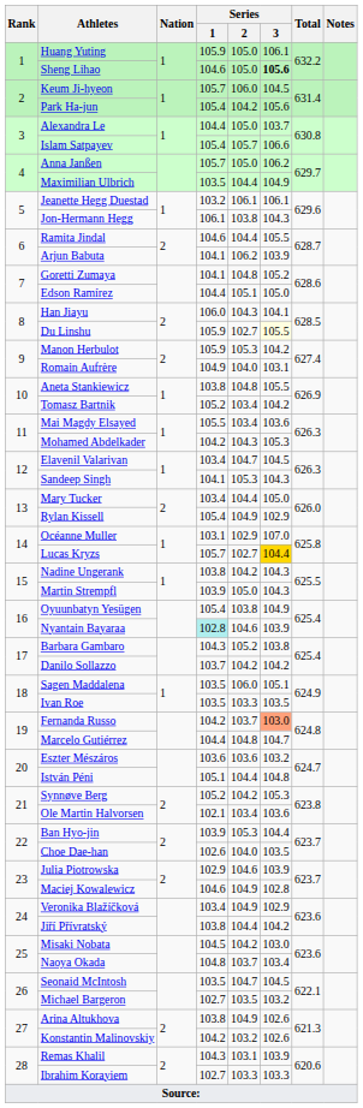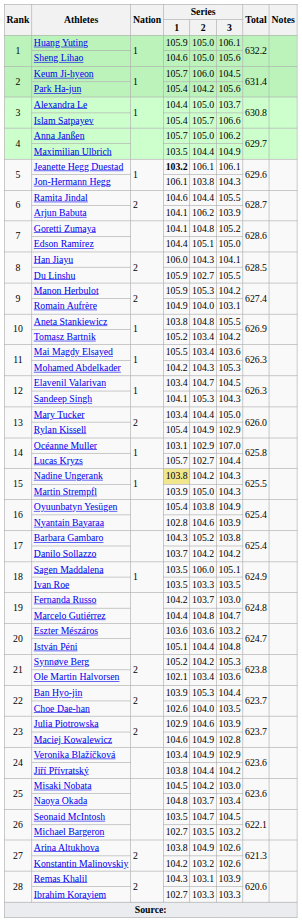Sheng Lihao | Series / 3: bold -> normal
Jeanette Hegg Duestad | Series / 1: normal -> bold
Du Linshu | Series / 3: lightyellow background -> no background
Lucas Kryzs | Series / 3: gold background -> no background
Nadine Ungerank | Series / 1: no background -> khaki background
Nyantain Bayaraa | Series / 1: paleturquoise background -> no background
Fernanda Russo | Series / 3: lightsalmon background -> no background
